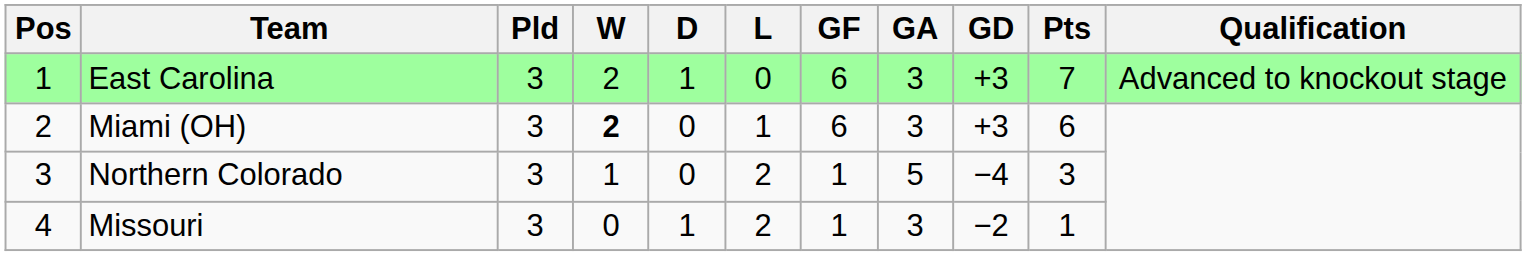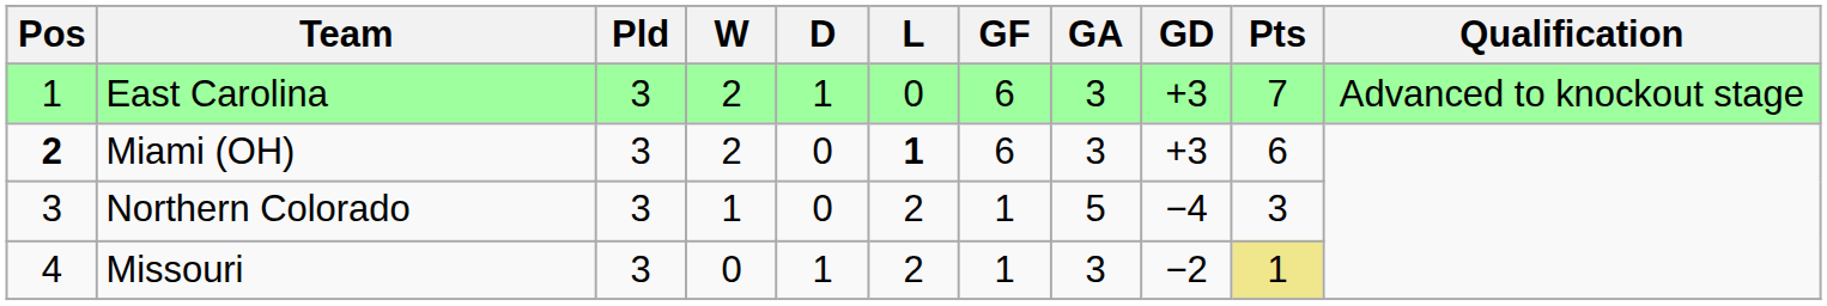Miami (OH) | Pos: normal -> bold
Miami (OH) | W: bold -> normal
Miami (OH) | L: normal -> bold
Missouri | Pts: no background -> khaki background
